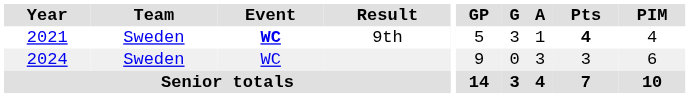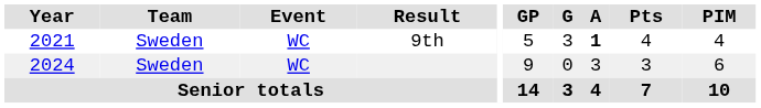9th | Event: bold -> normal
9th | A: normal -> bold
9th | Pts: bold -> normal
